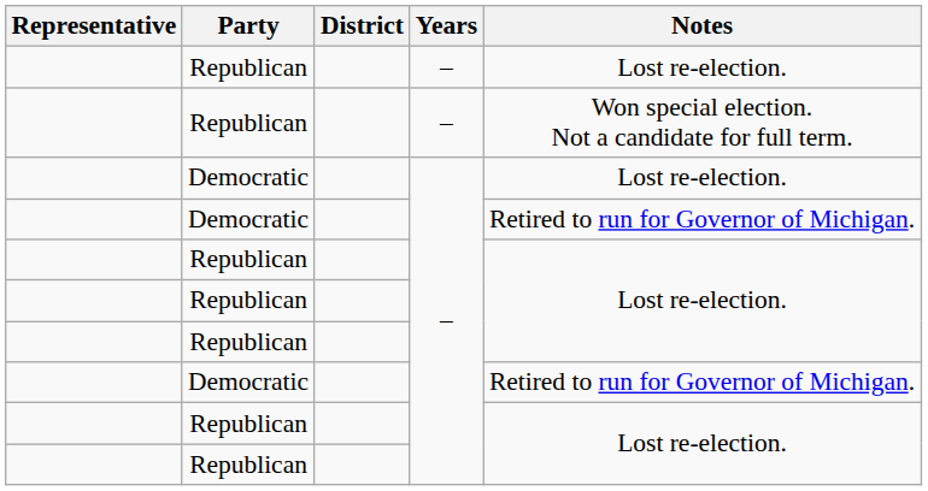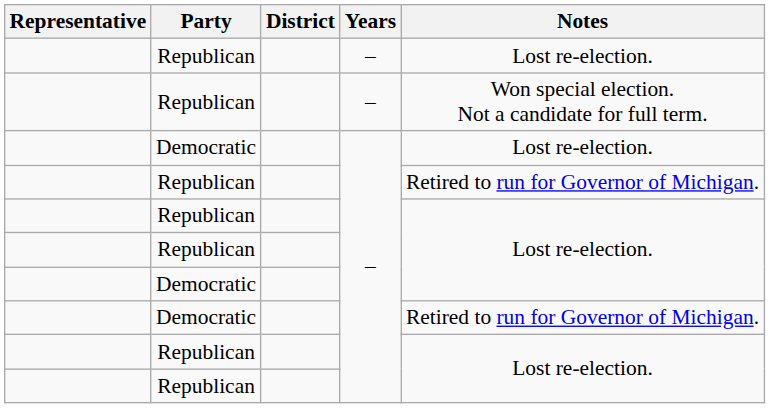row 5 | Party: Democratic -> Republican
row 8 | Party: Republican -> Democratic
